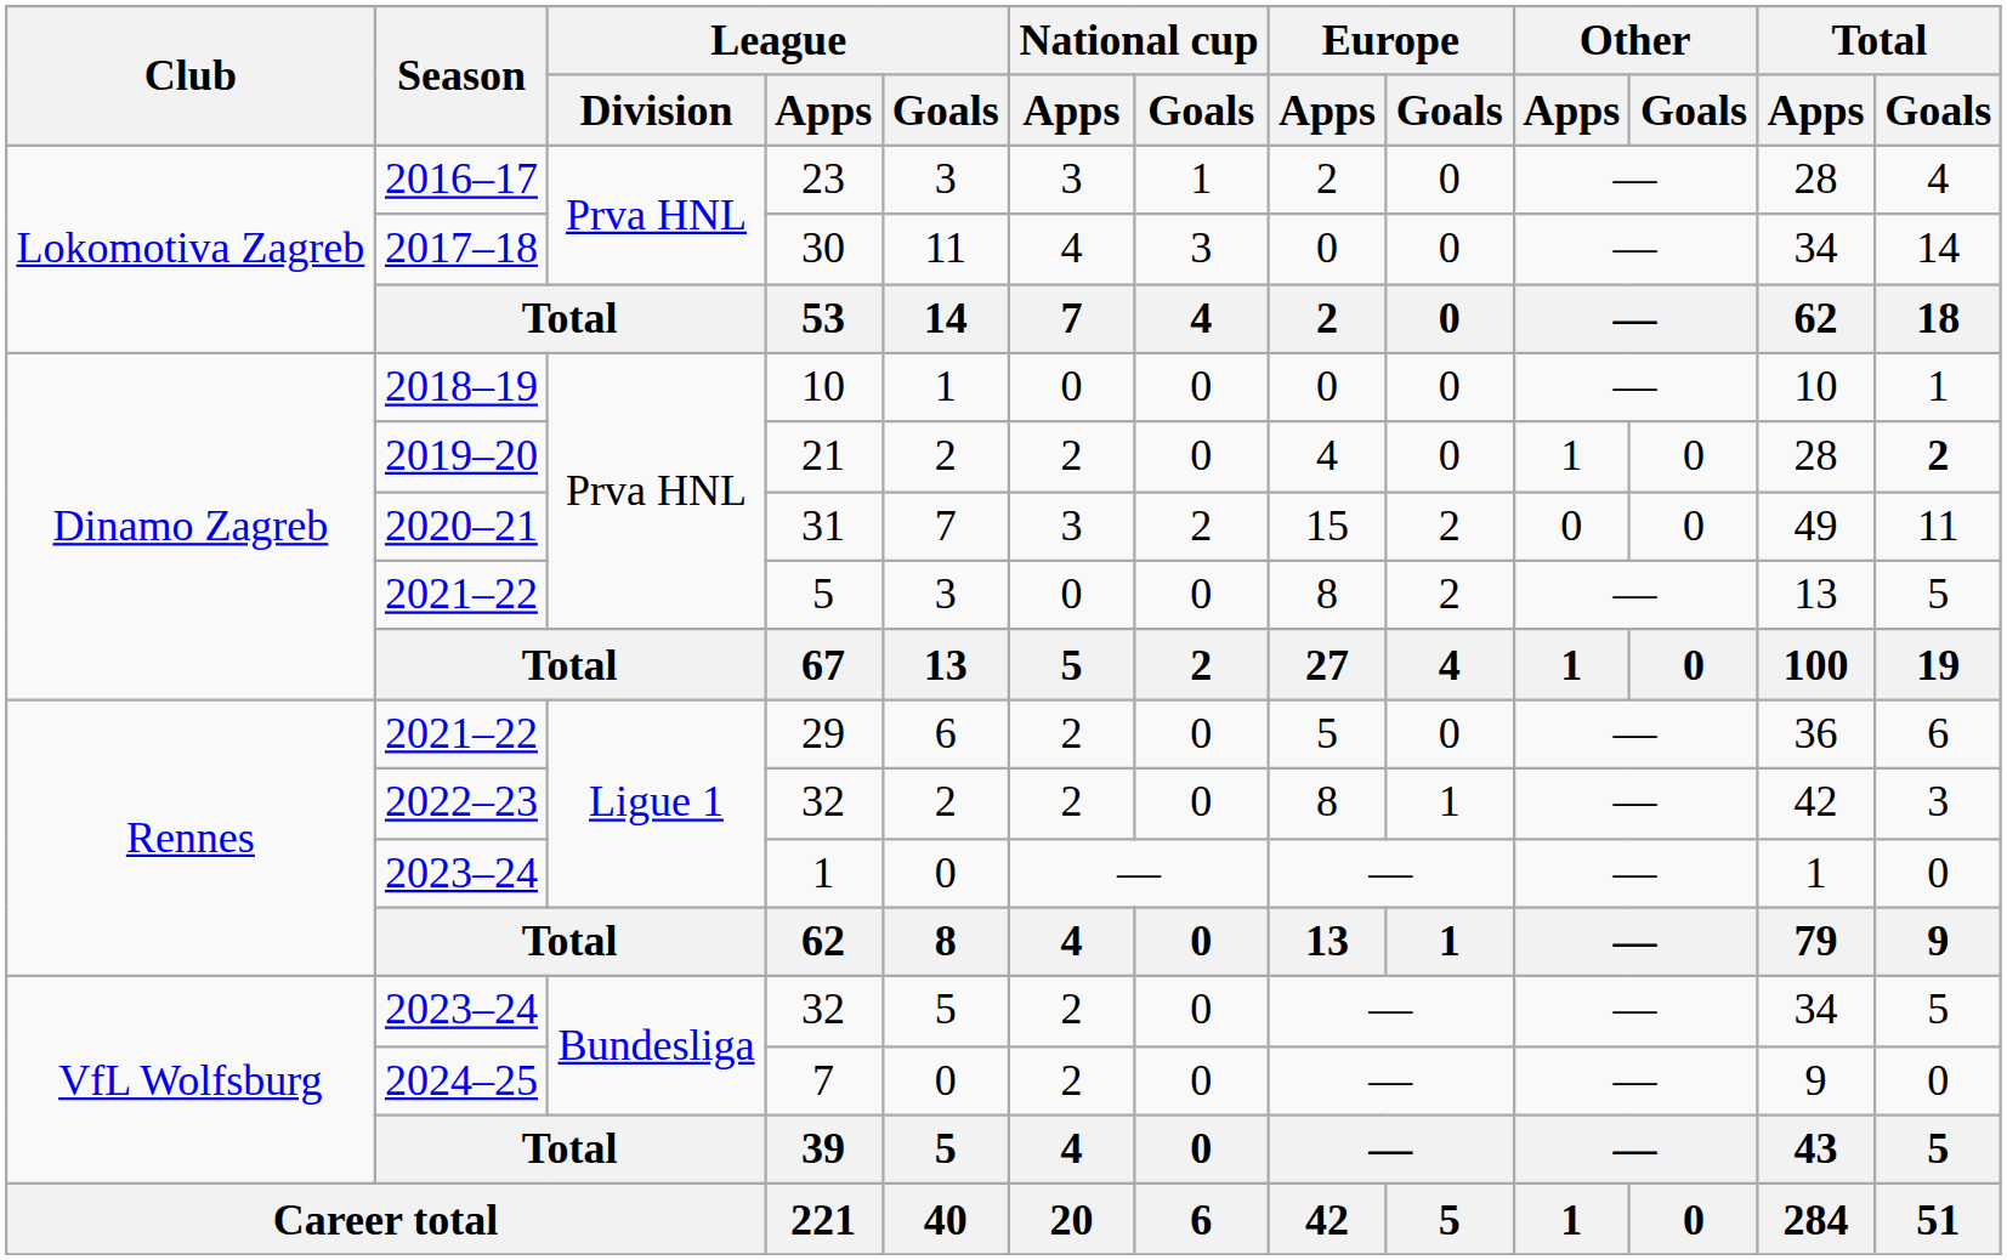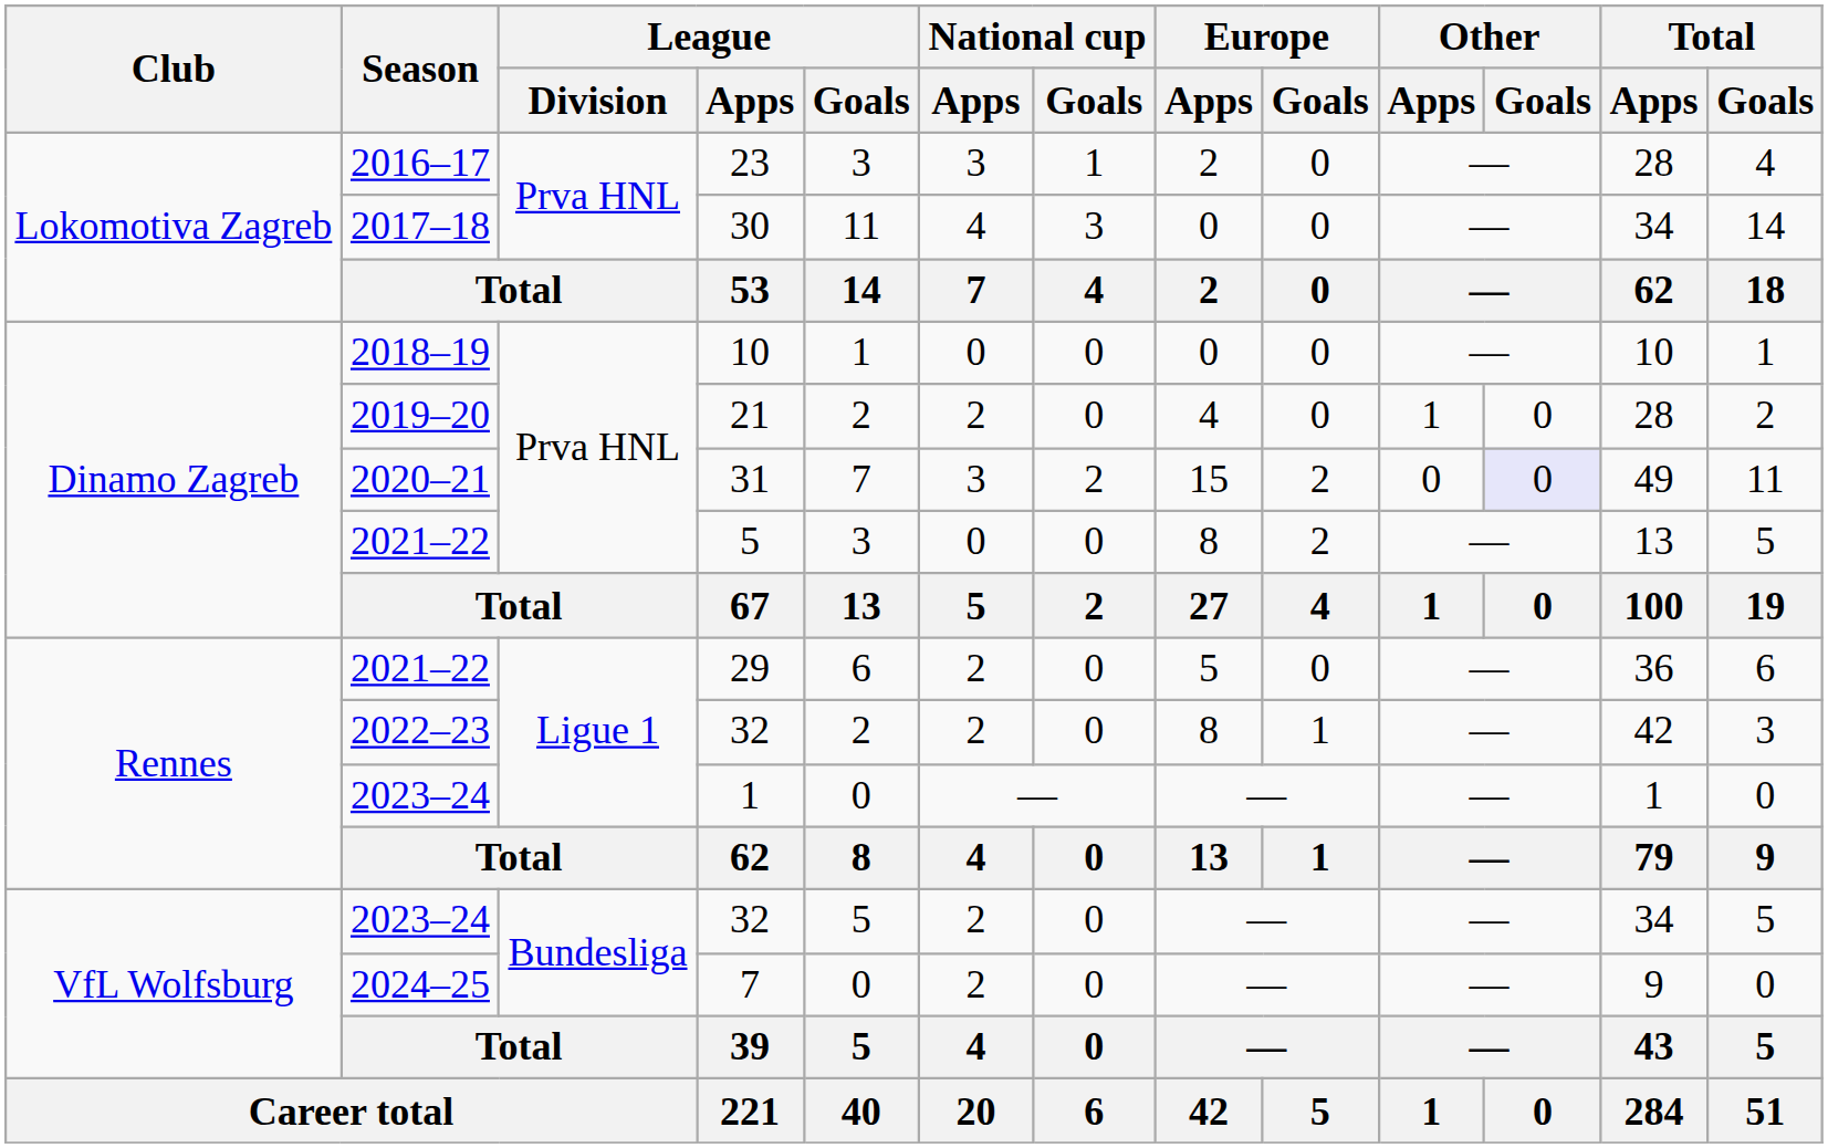21 | Total / Goals: bold -> normal
31 | Other / Goals: no background -> lavender background
